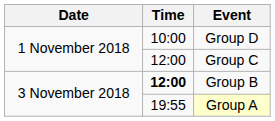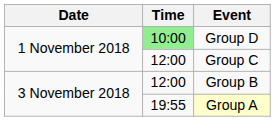Group D | Time: no background -> lightgreen background
Group B | Time: bold -> normal
